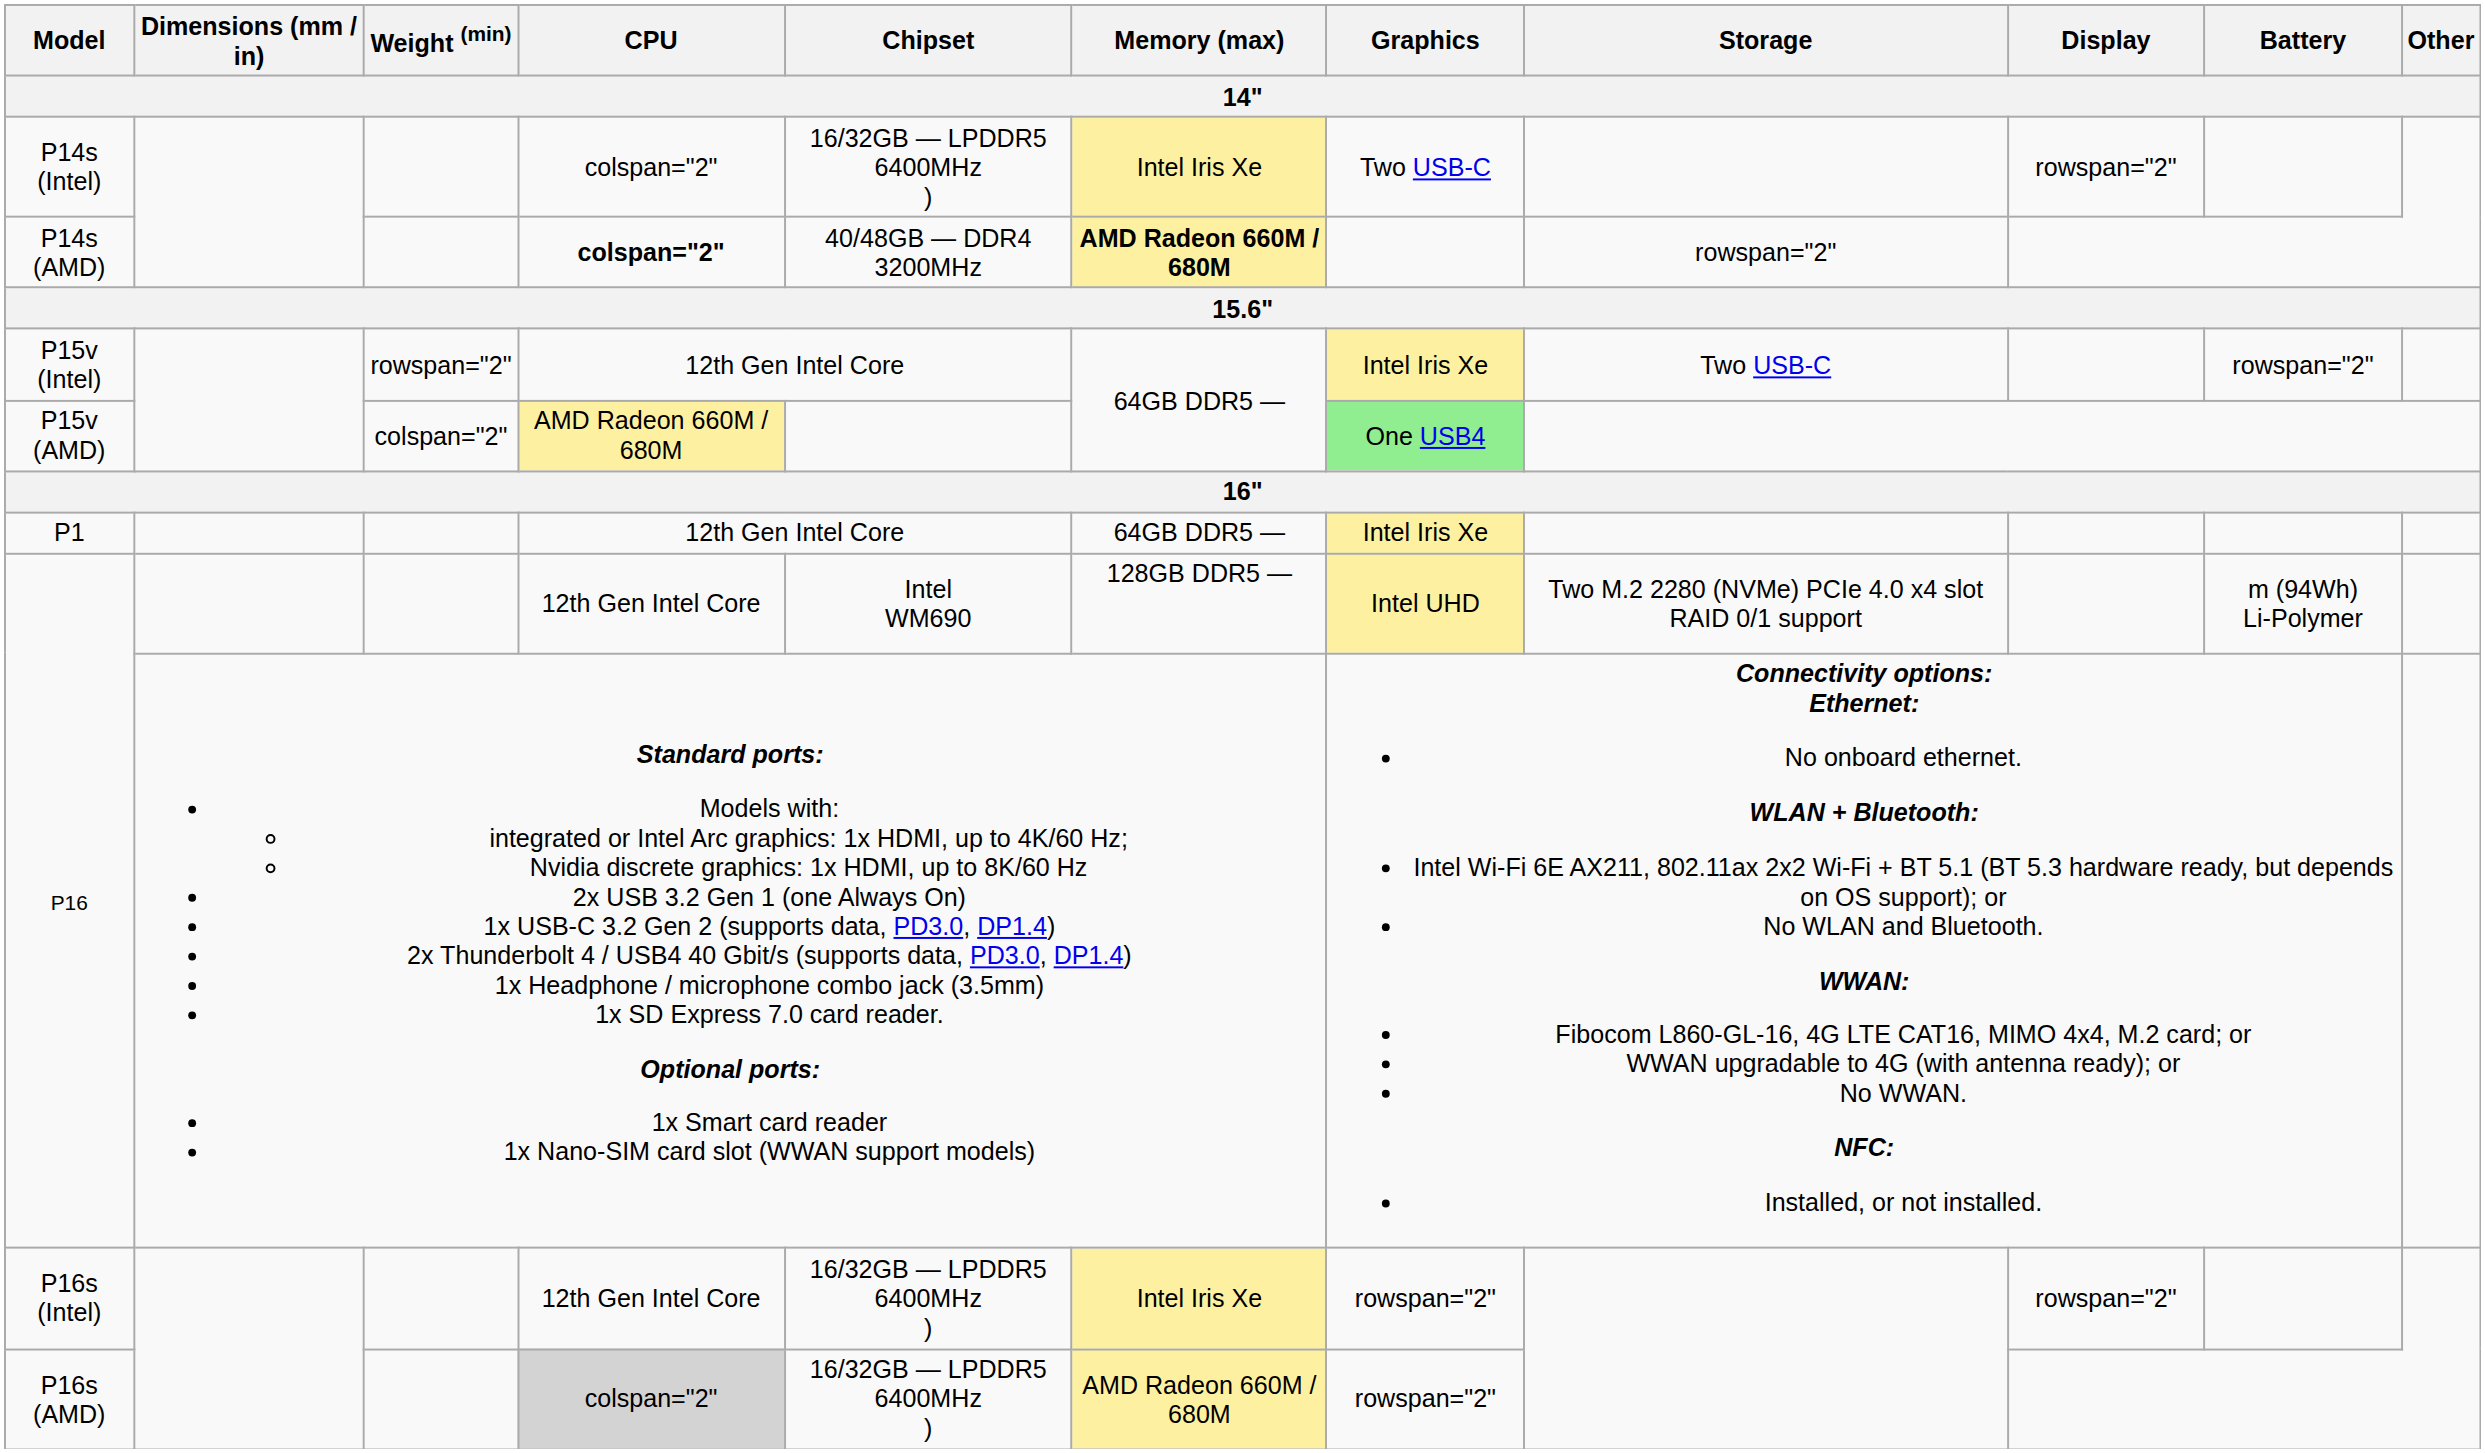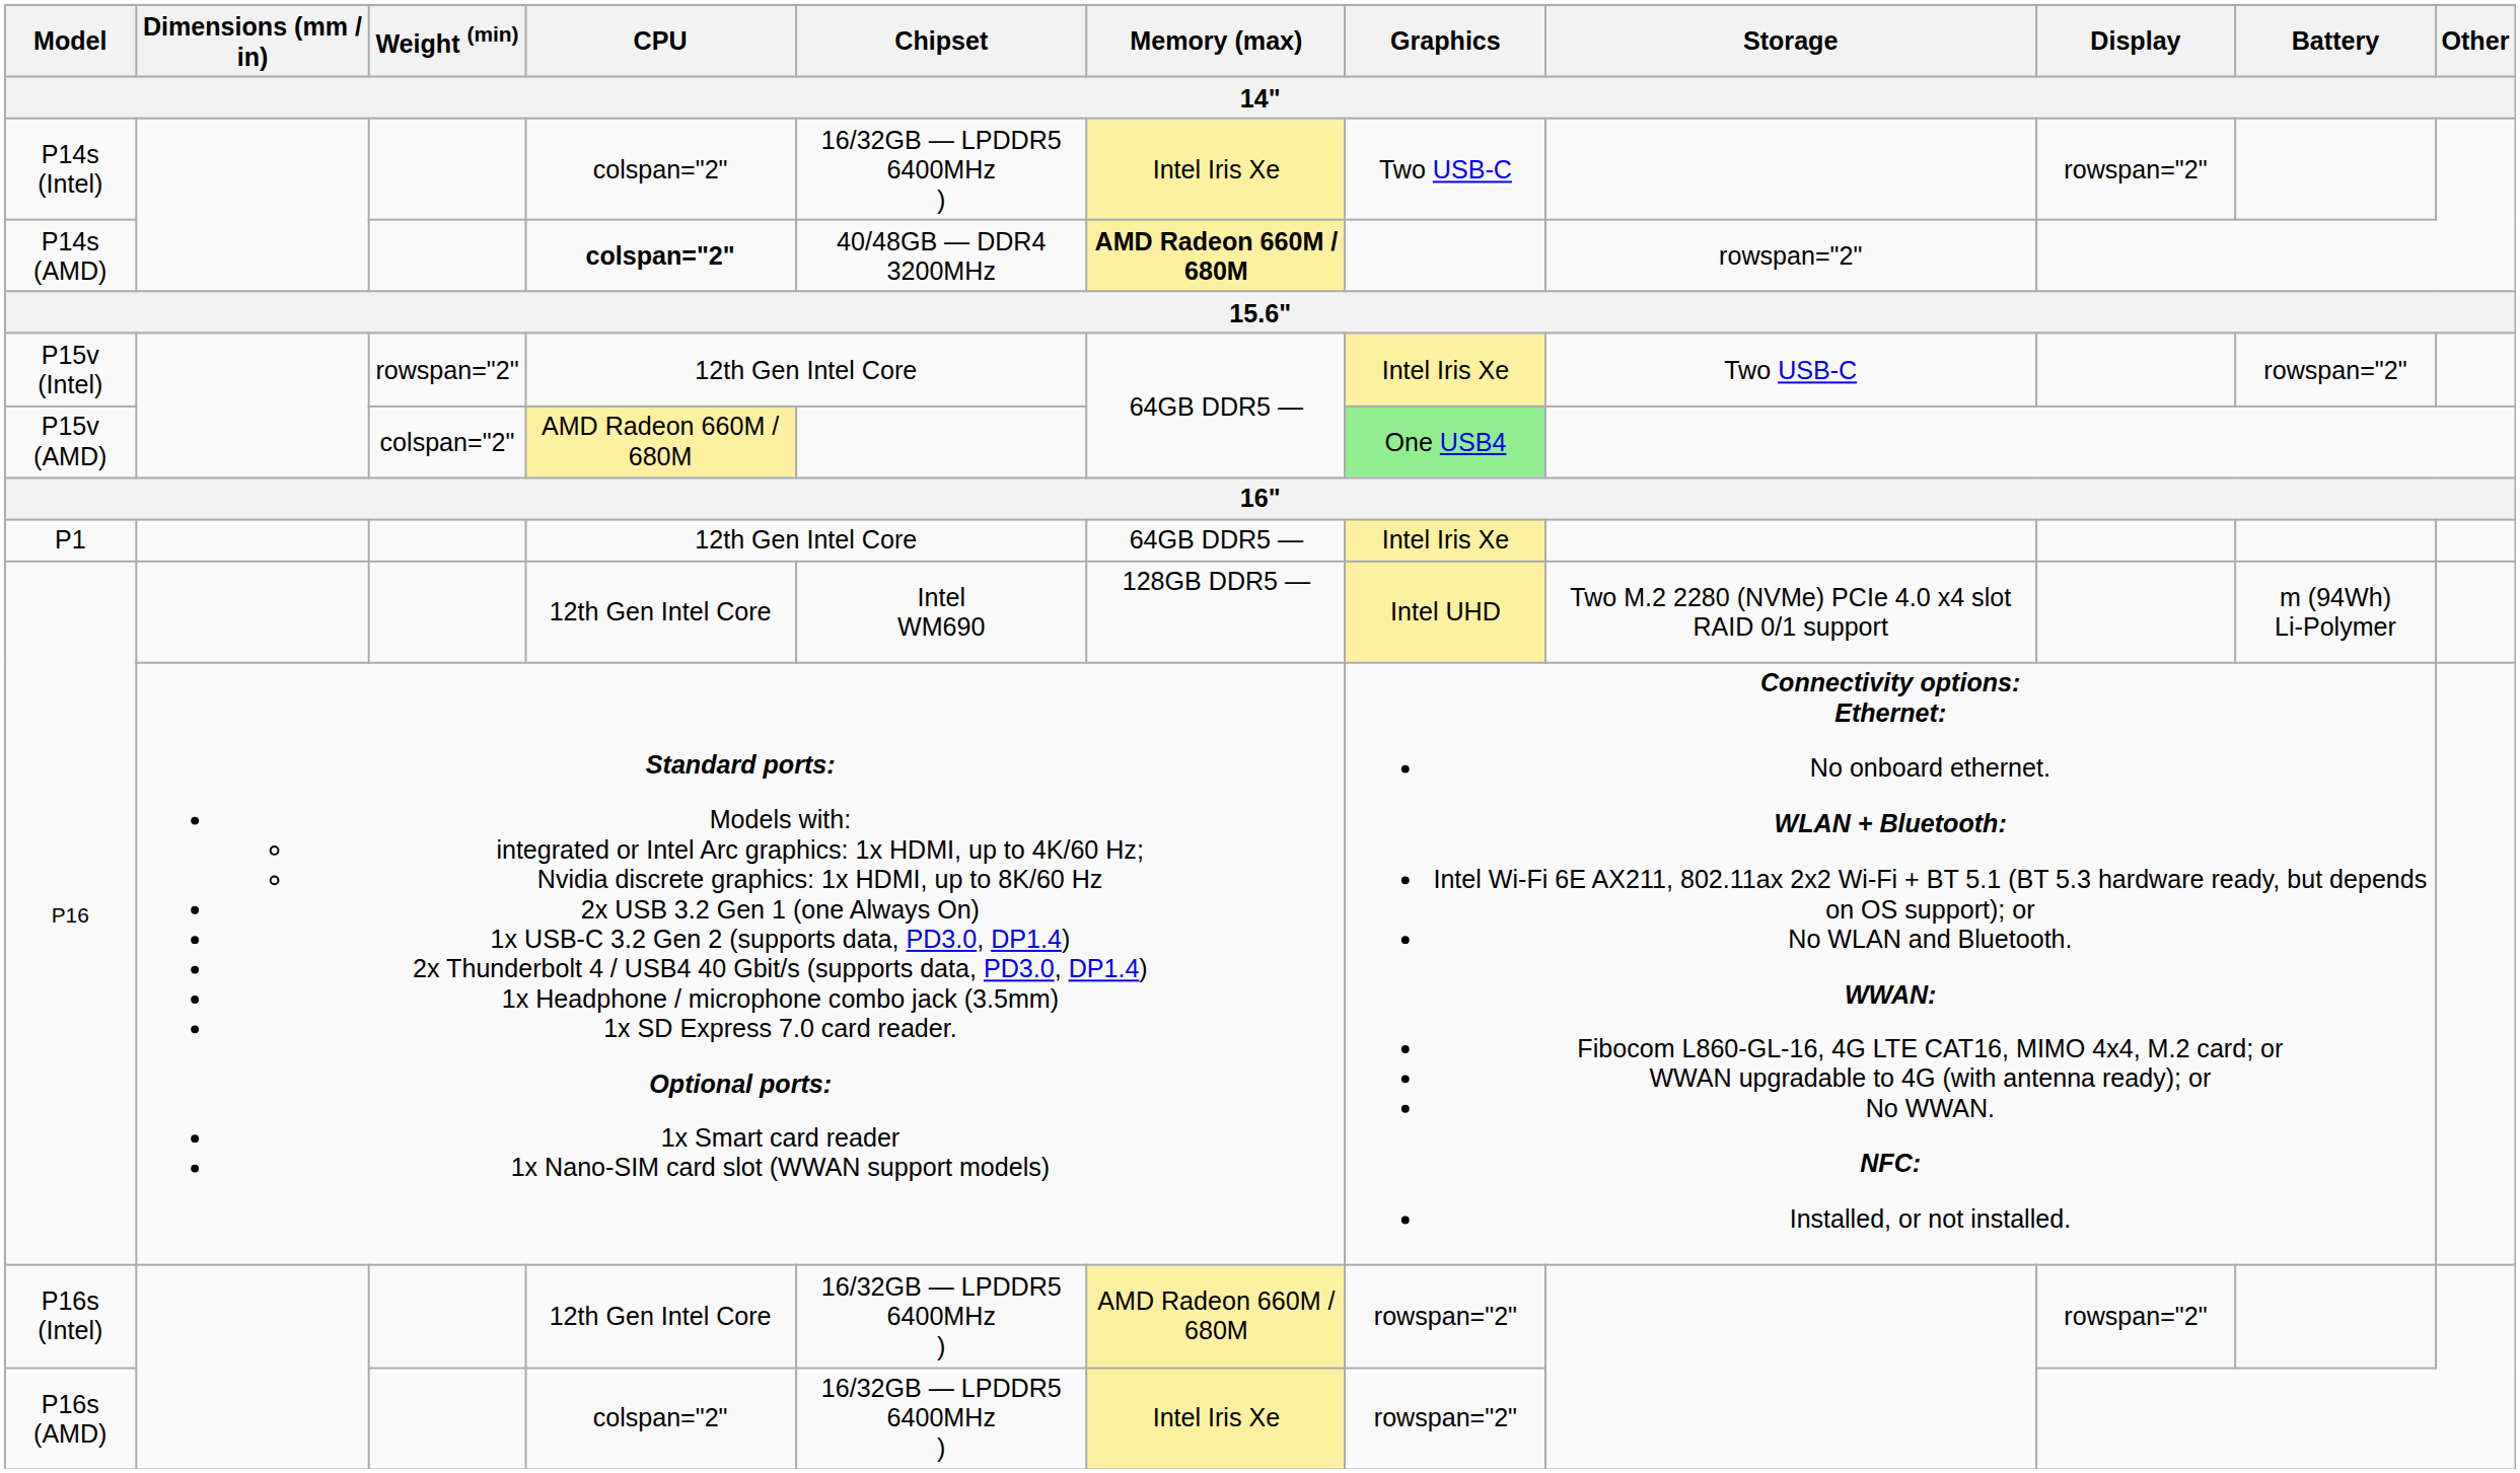P16s (Intel) | Memory (max): Intel Iris Xe -> AMD Radeon 660M / 680M
P16s (AMD) | CPU: lightgrey background -> no background
P16s (AMD) | Memory (max): AMD Radeon 660M / 680M -> Intel Iris Xe
